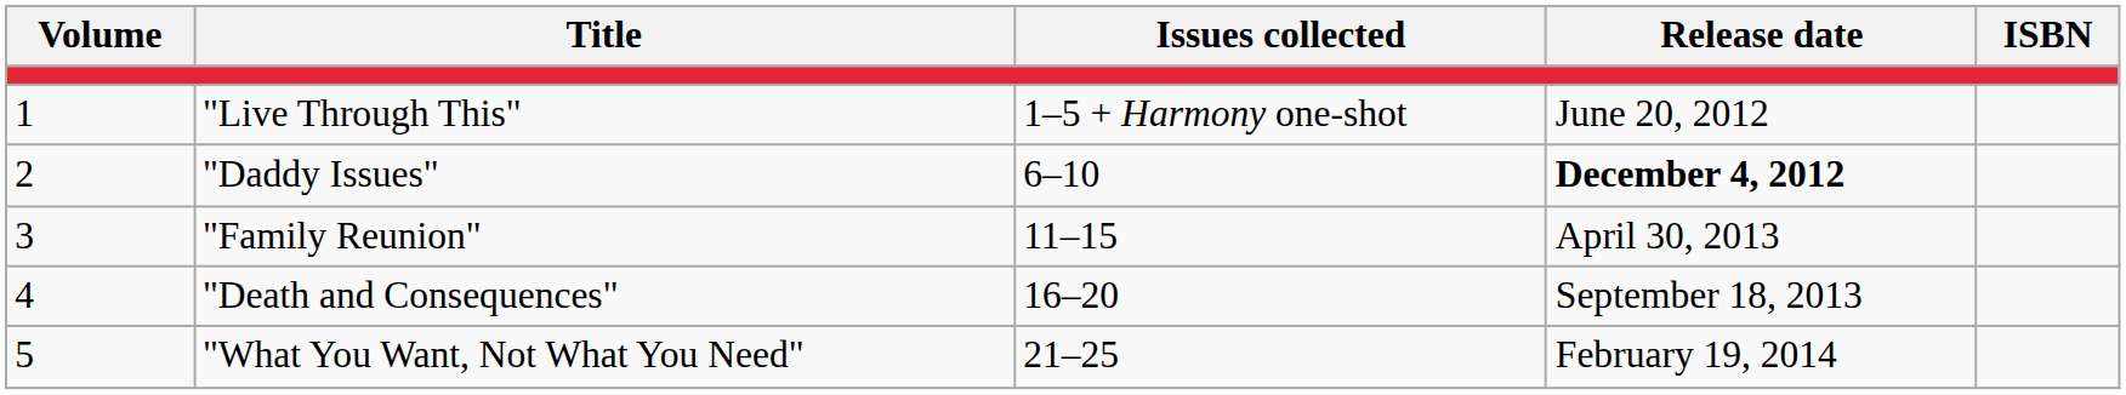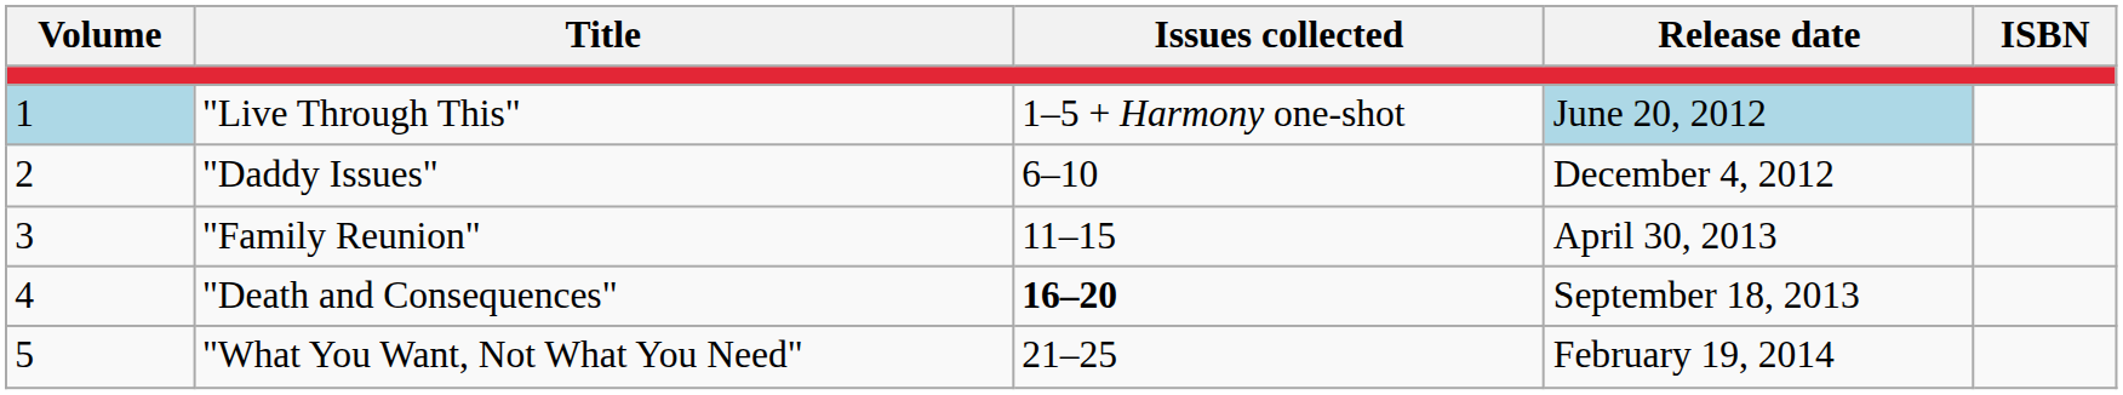"Live Through This" | Volume: no background -> lightblue background
"Live Through This" | Release date: no background -> lightblue background
"Daddy Issues" | Release date: bold -> normal
"Death and Consequences" | Issues collected: normal -> bold
